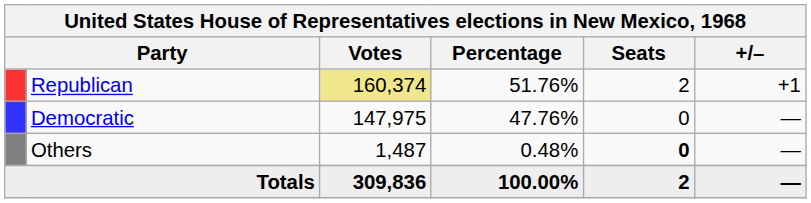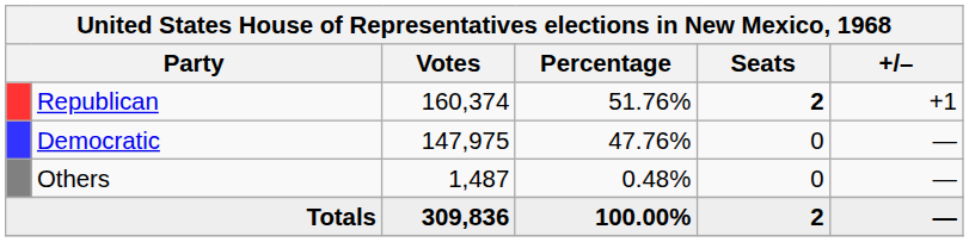Republican | Votes: khaki background -> no background
Republican | Seats: normal -> bold
Others | Seats: bold -> normal
